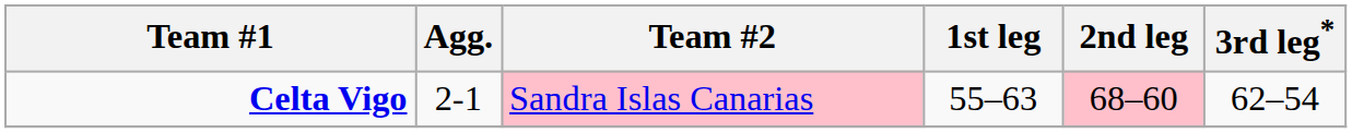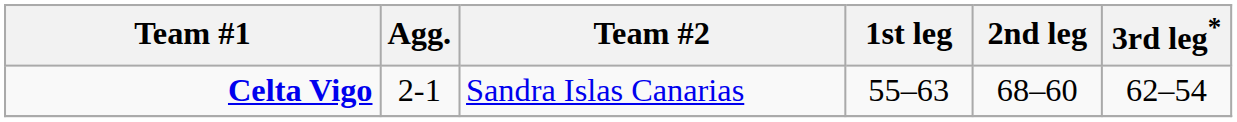Celta Vigo | Team #2: pink background -> no background
Celta Vigo | 2nd leg: pink background -> no background
